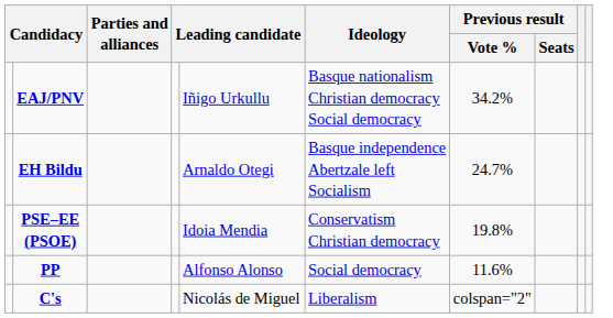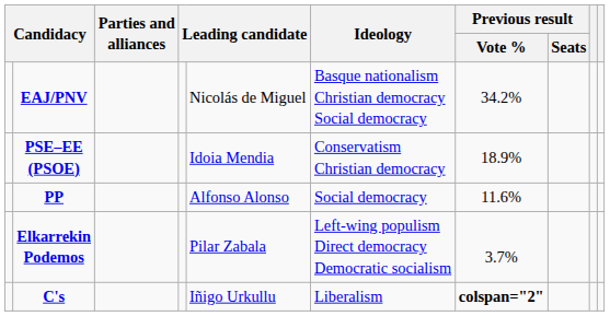EAJ/PNV | column 5: Iñigo Urkullu -> Nicolás de Miguel
- row: EH Bildu | Arnaldo Otegi | Basque independence Abertzale left Socialism | 24.7%
PSE–EE (PSOE) | Previous result / Vote %: 19.8% -> 18.9%
+ row: Elkarrekin Podemos | Pilar Zabala | Left-wing populism Direct democracy Democratic socialism | 3.7%
C's | column 5: Nicolás de Miguel -> Iñigo Urkullu
C's | Previous result / Vote %: normal -> bold
